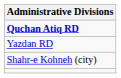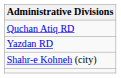row 2 | column 1: bold -> normal
